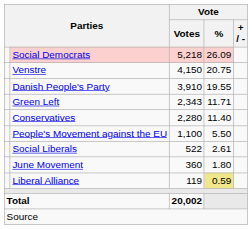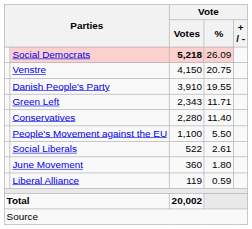Social Democrats | Vote / Votes: normal -> bold
Liberal Alliance | Vote / %: khaki background -> no background
